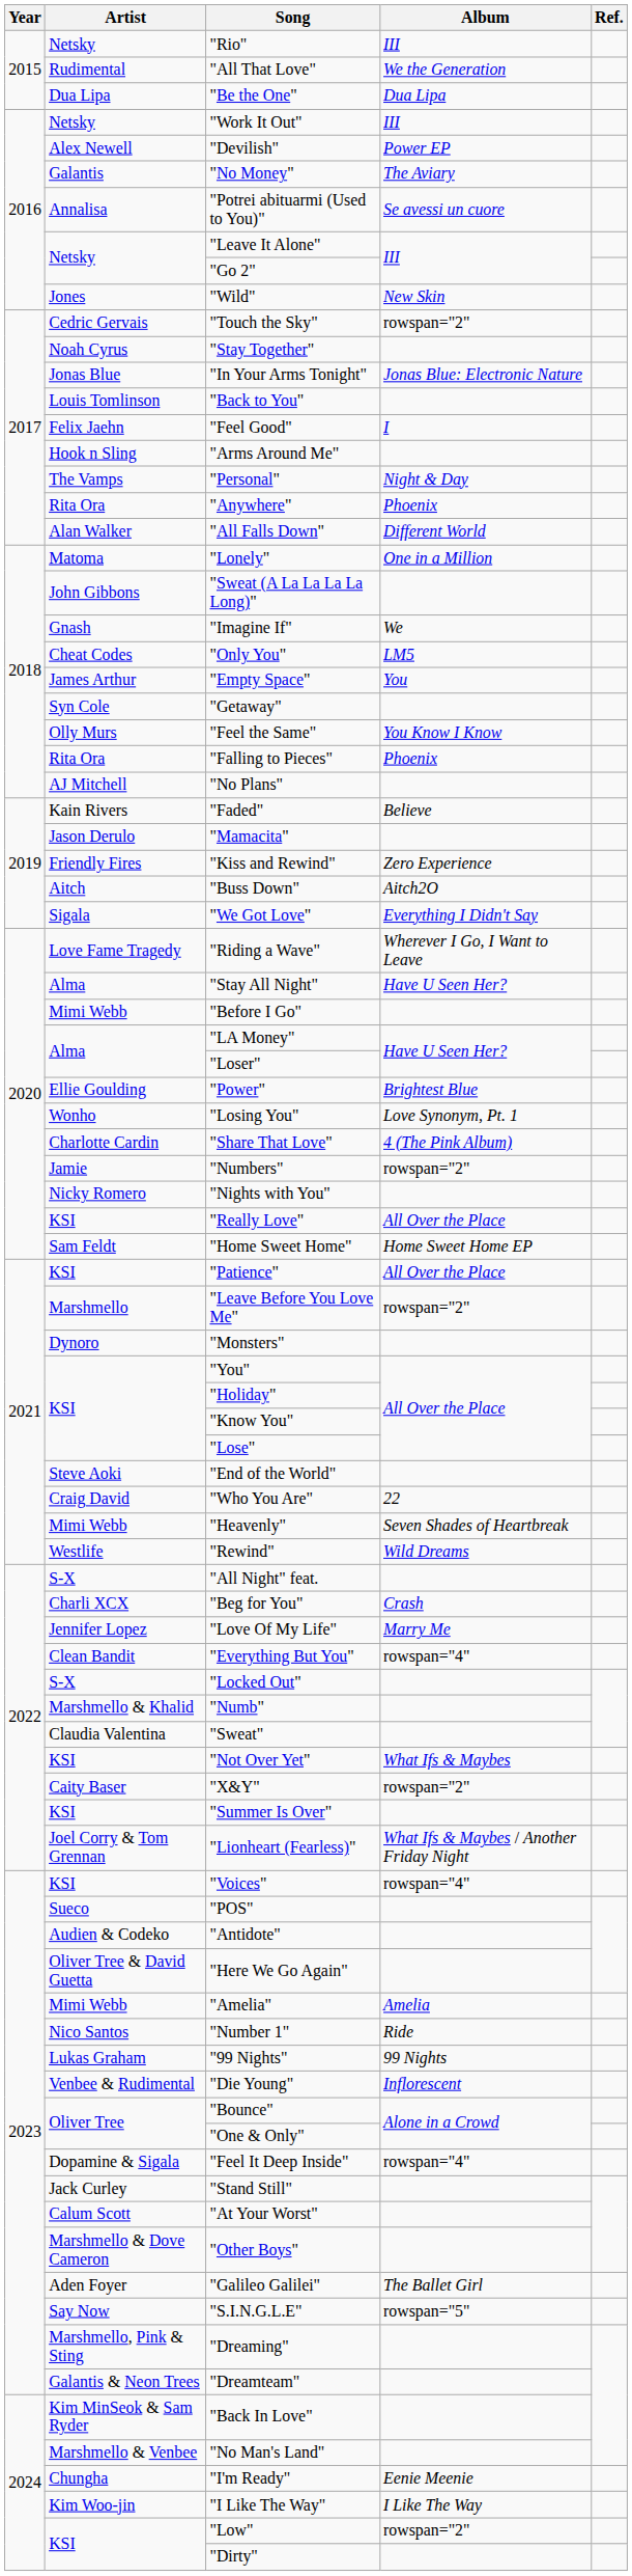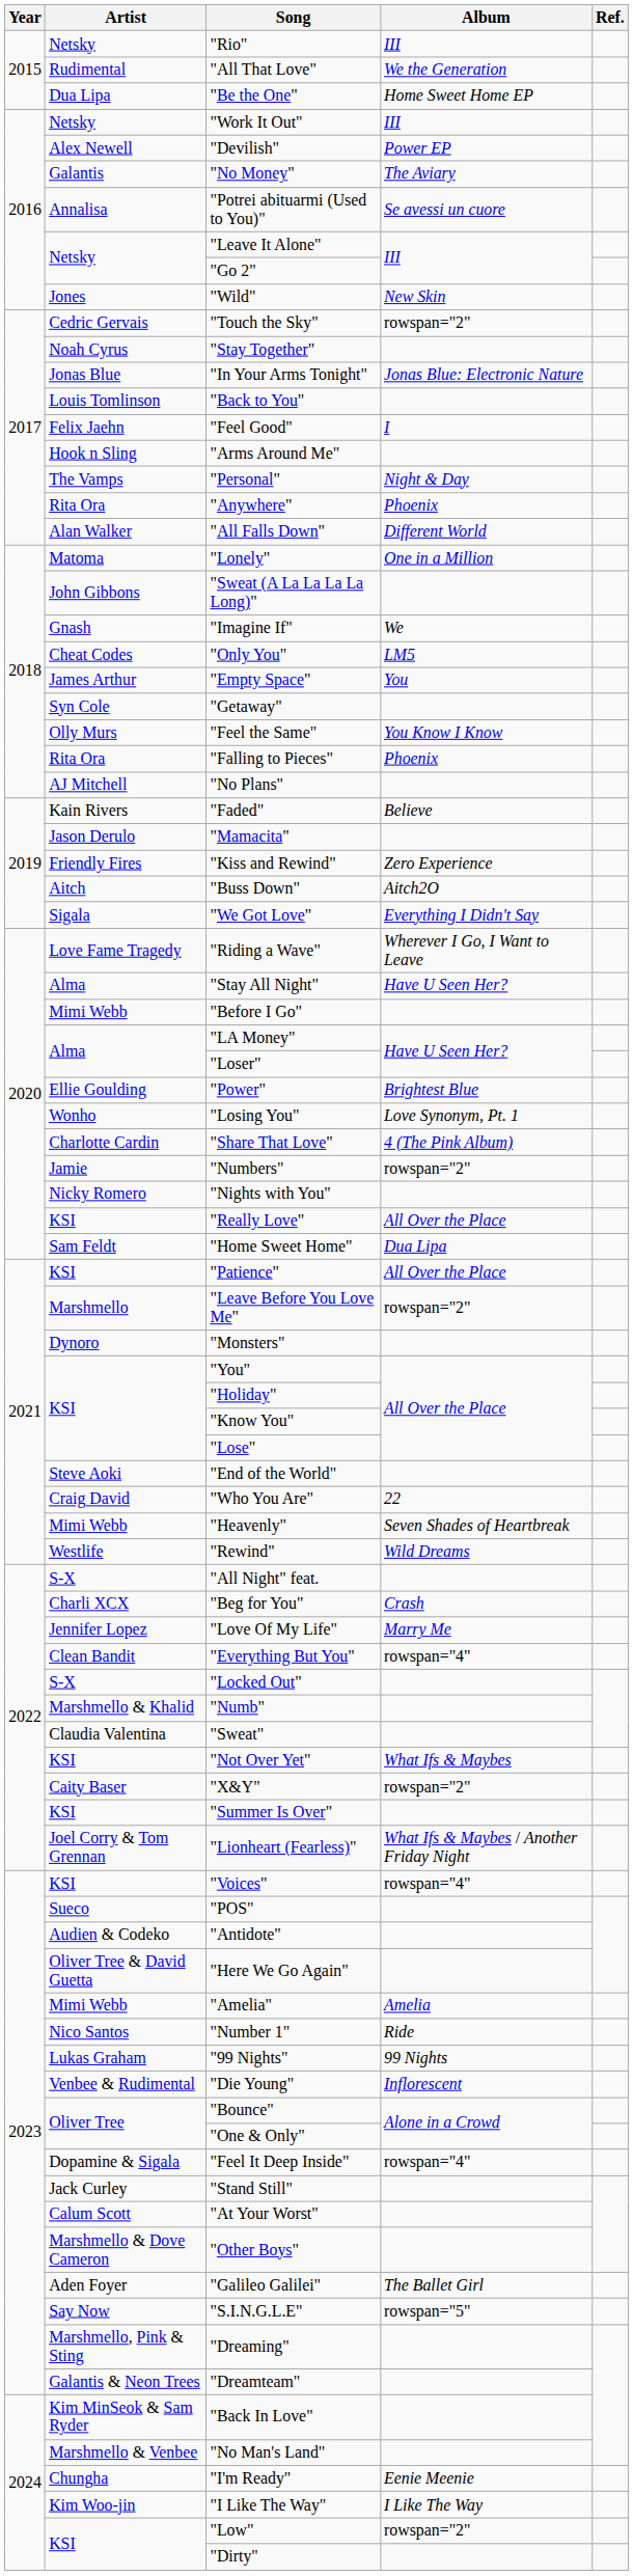"Be the One" | Album: Dua Lipa -> Home Sweet Home EP
"Home Sweet Home" | Album: Home Sweet Home EP -> Dua Lipa
